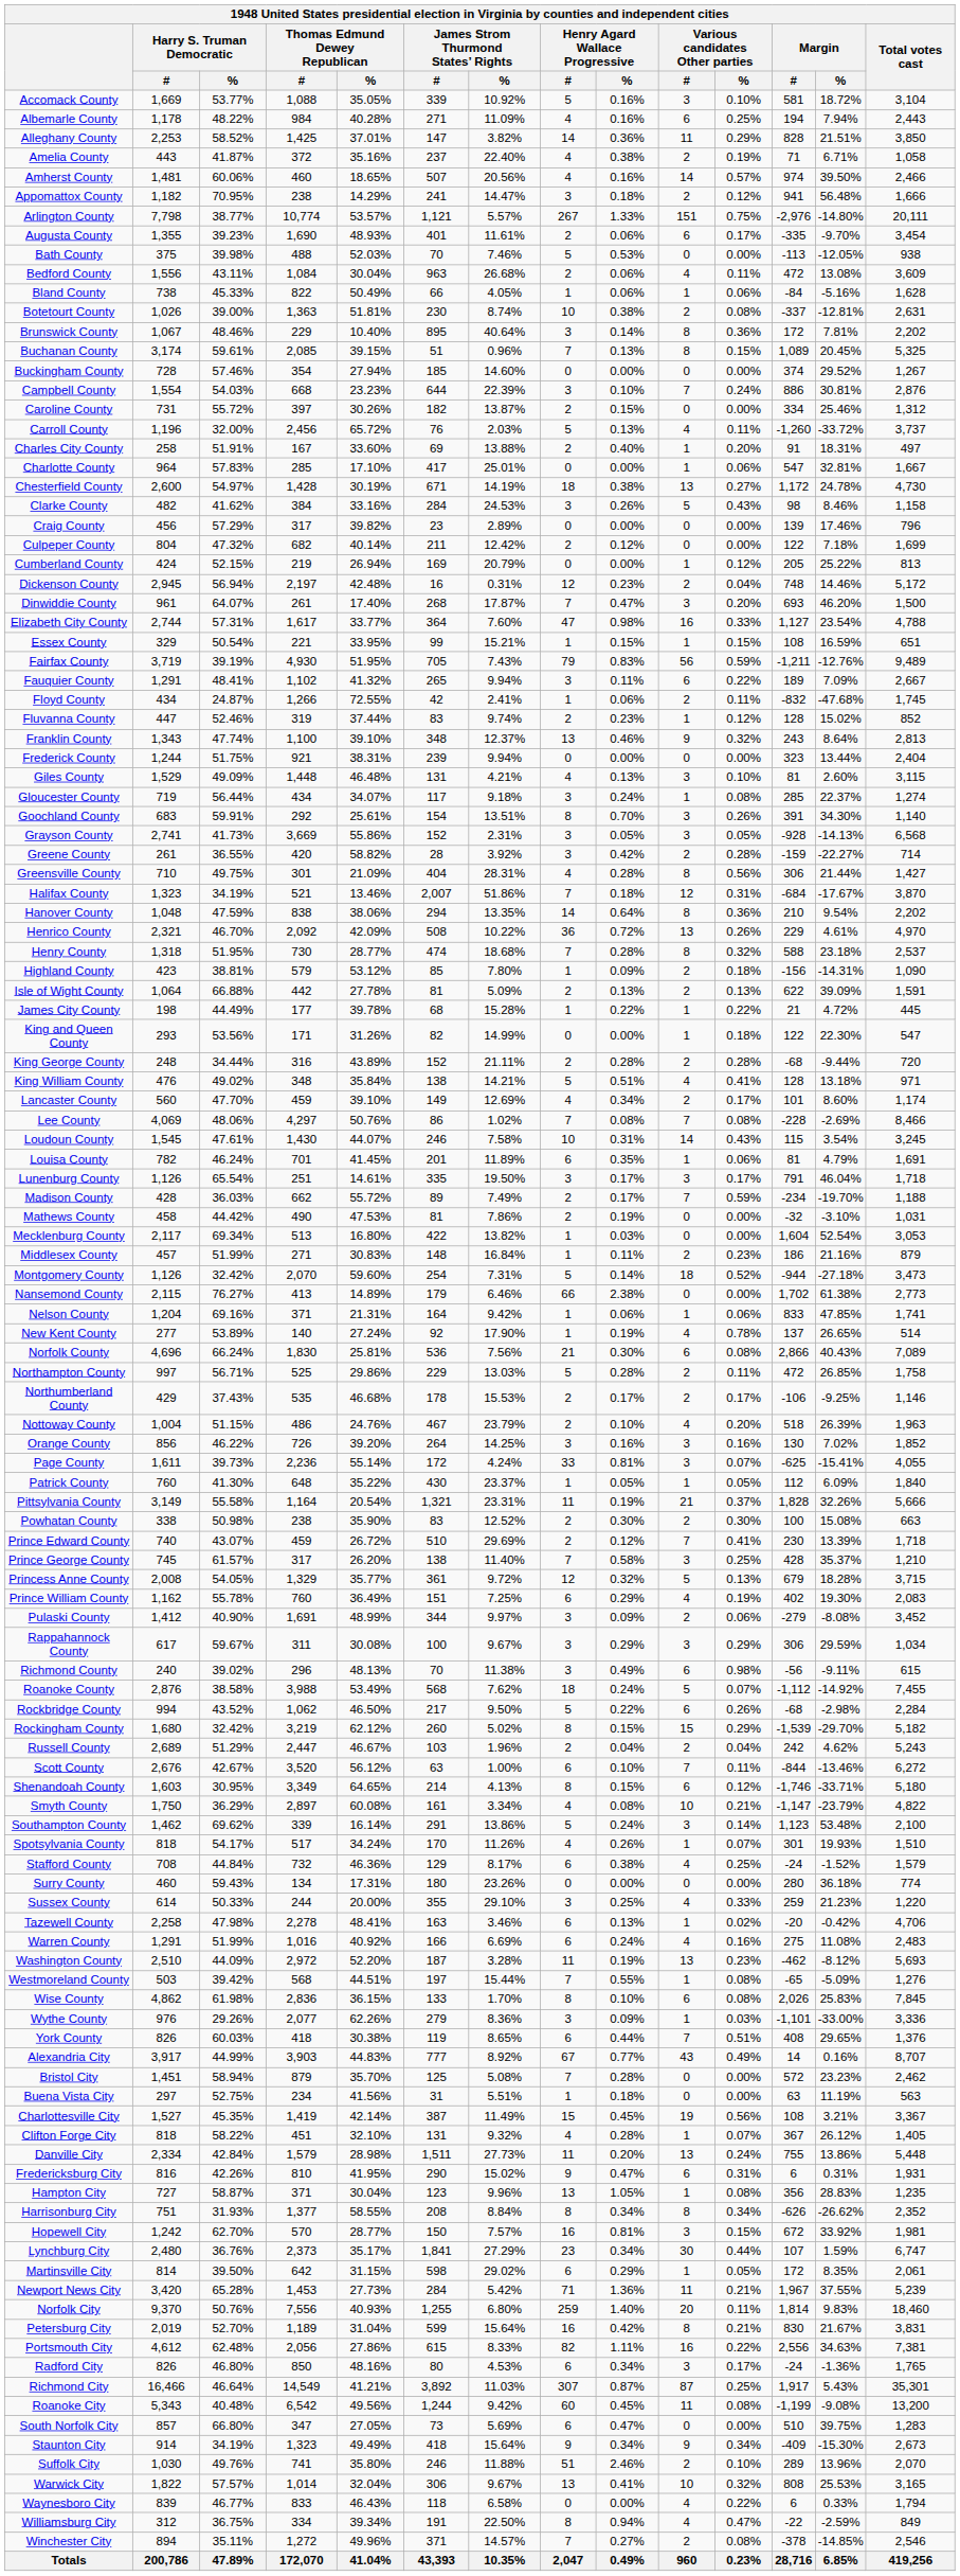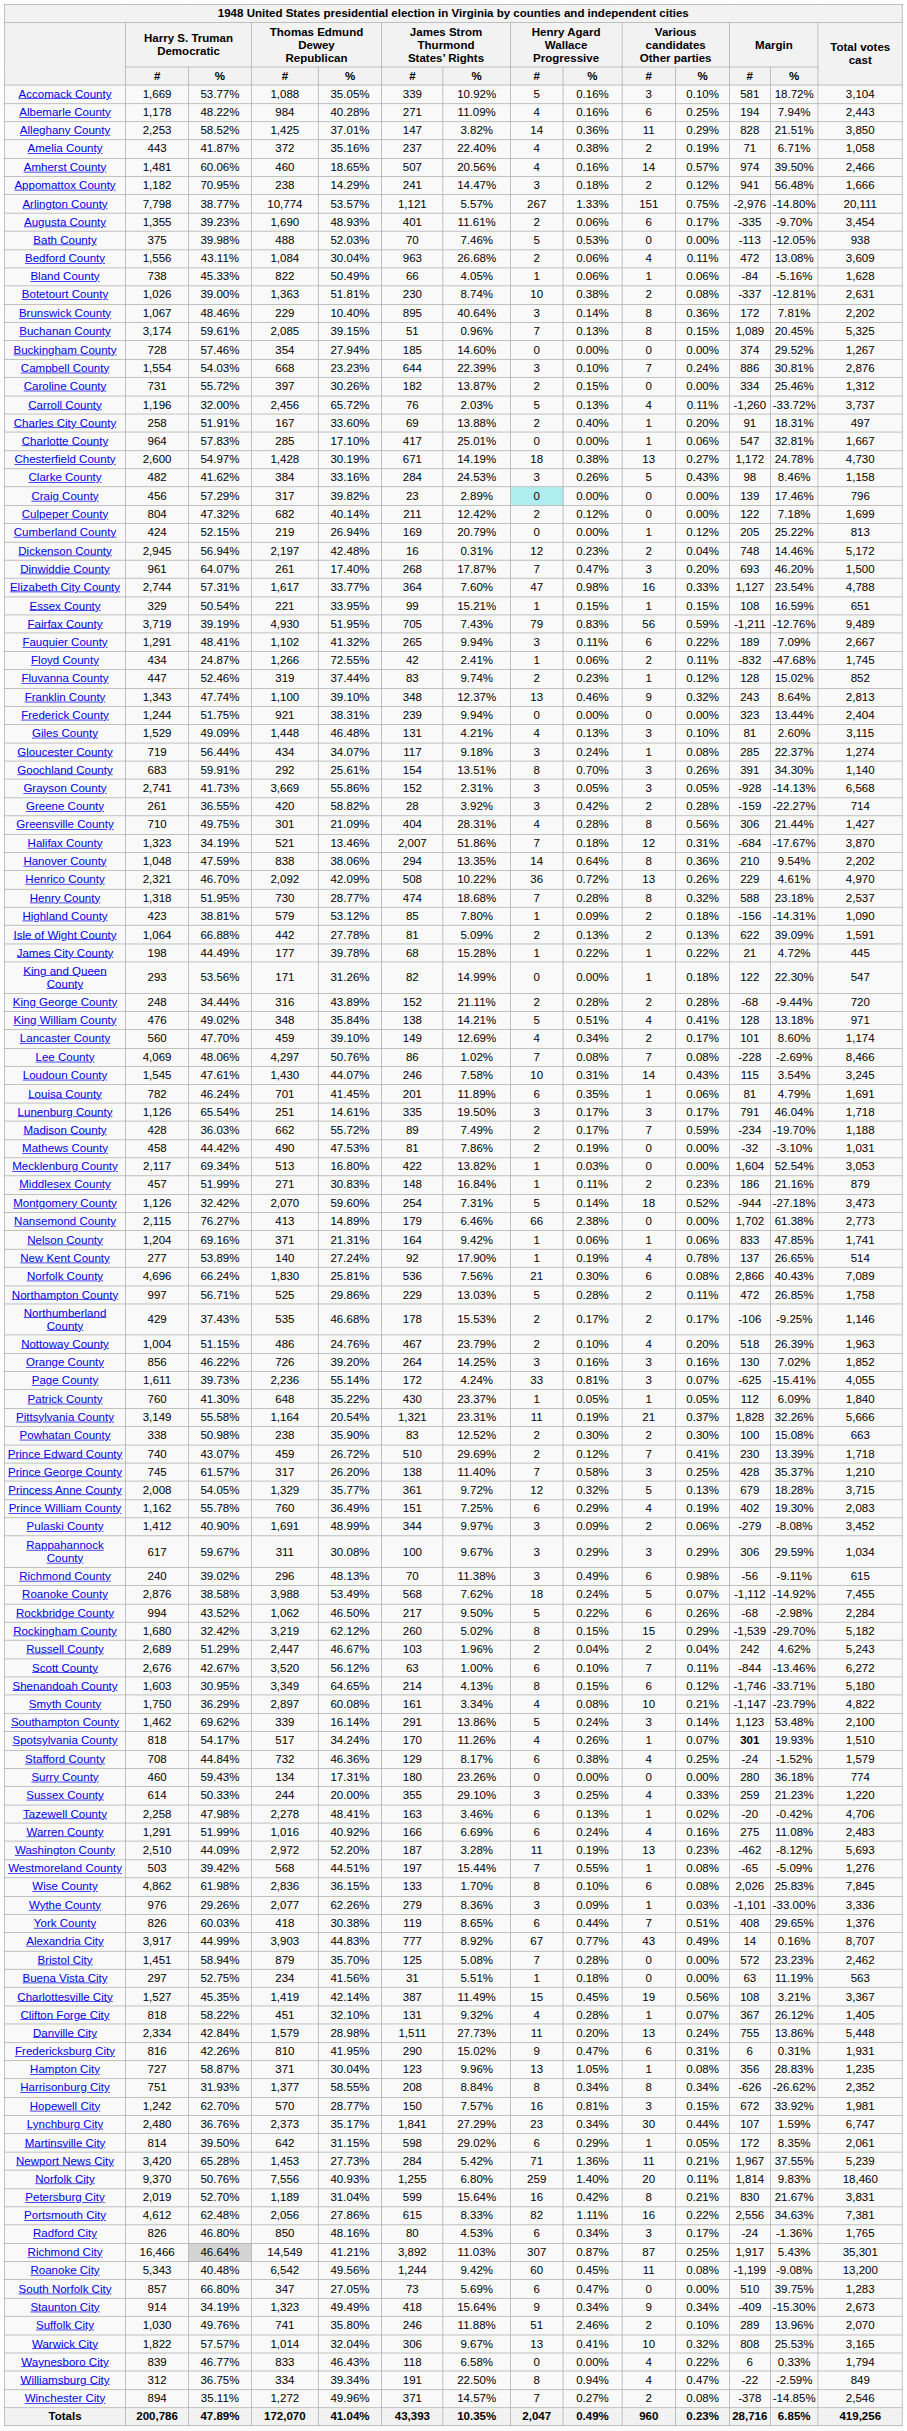Craig County | Henry Agard Wallace Progressive / #: no background -> paleturquoise background
Spotsylvania County | Margin / #: normal -> bold
Richmond City | Harry S. Truman Democratic / %: no background -> lightgrey background
